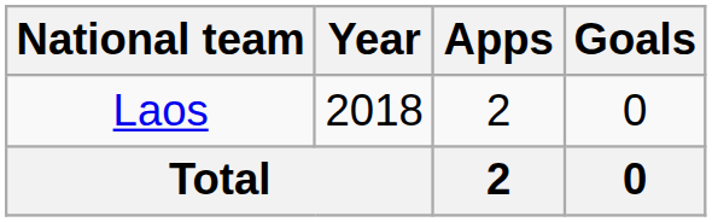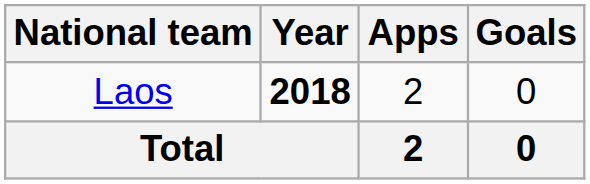Laos | Year: normal -> bold
